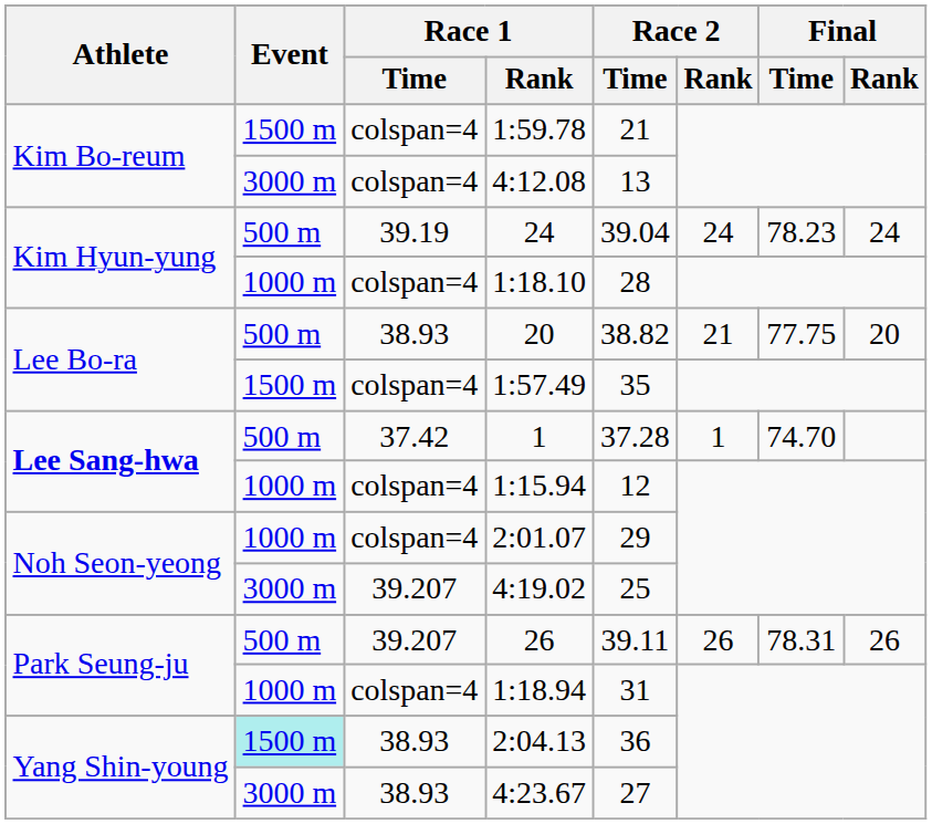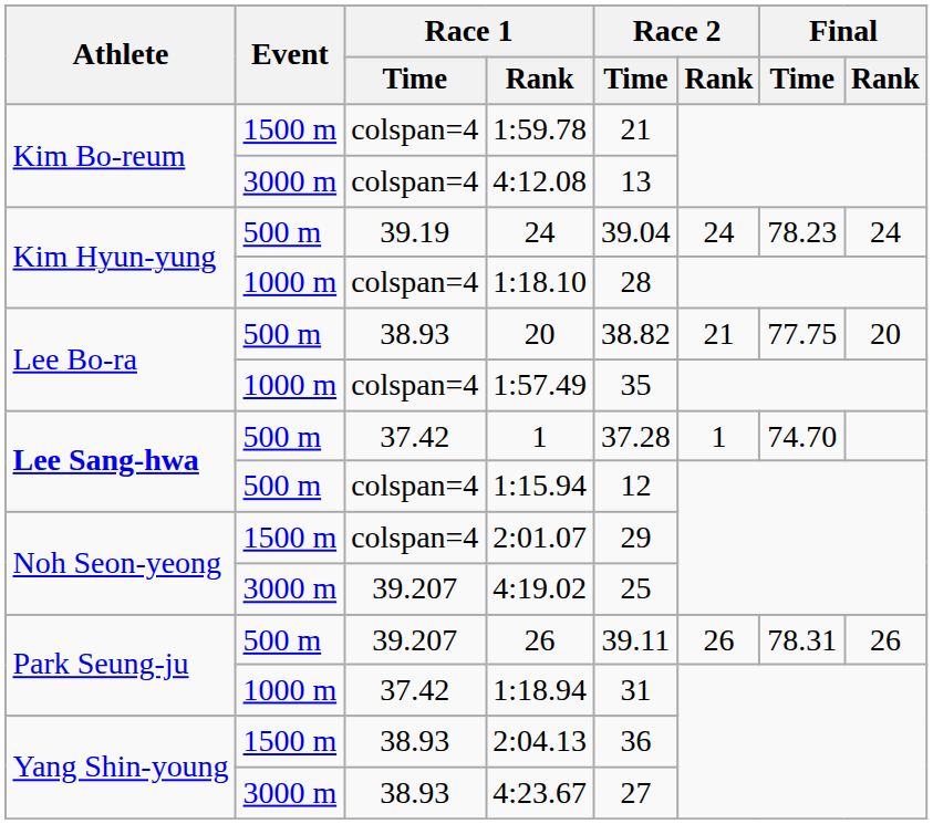1:57.49 | Event: 1500 m -> 1000 m
1:15.94 | Event: 1000 m -> 500 m
2:01.07 | Event: 1000 m -> 1500 m
1:18.94 | Race 1 / Time: colspan=4 -> 37.42
2:04.13 | Event: paleturquoise background -> no background
